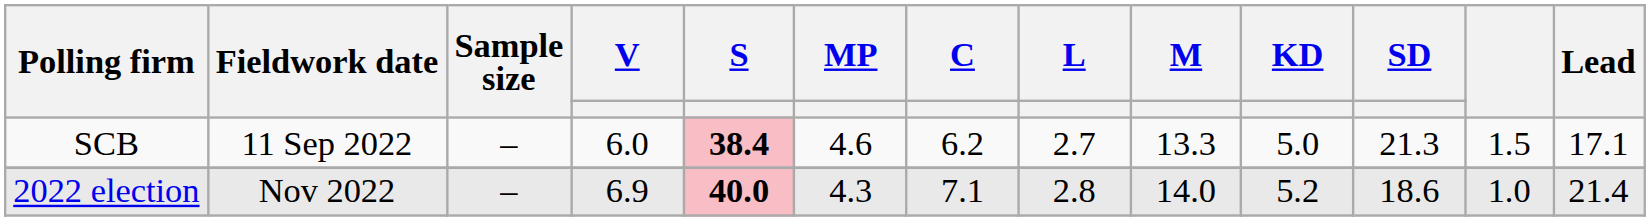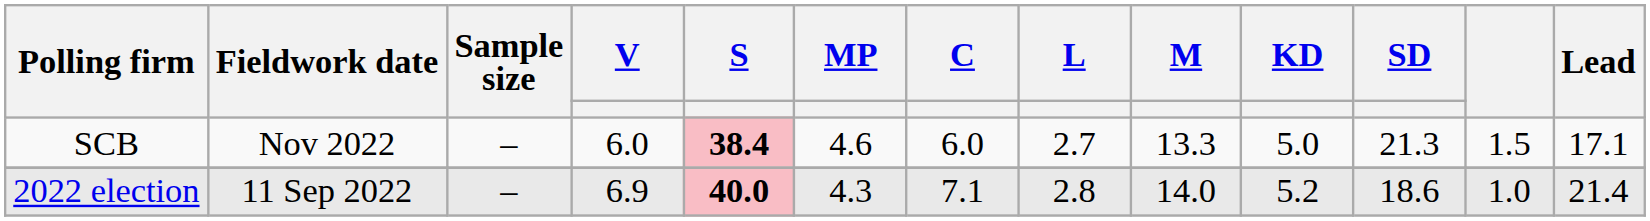SCB | Fieldwork date: 11 Sep 2022 -> Nov 2022
SCB | C: 6.2 -> 6.0
2022 election | Fieldwork date: Nov 2022 -> 11 Sep 2022
